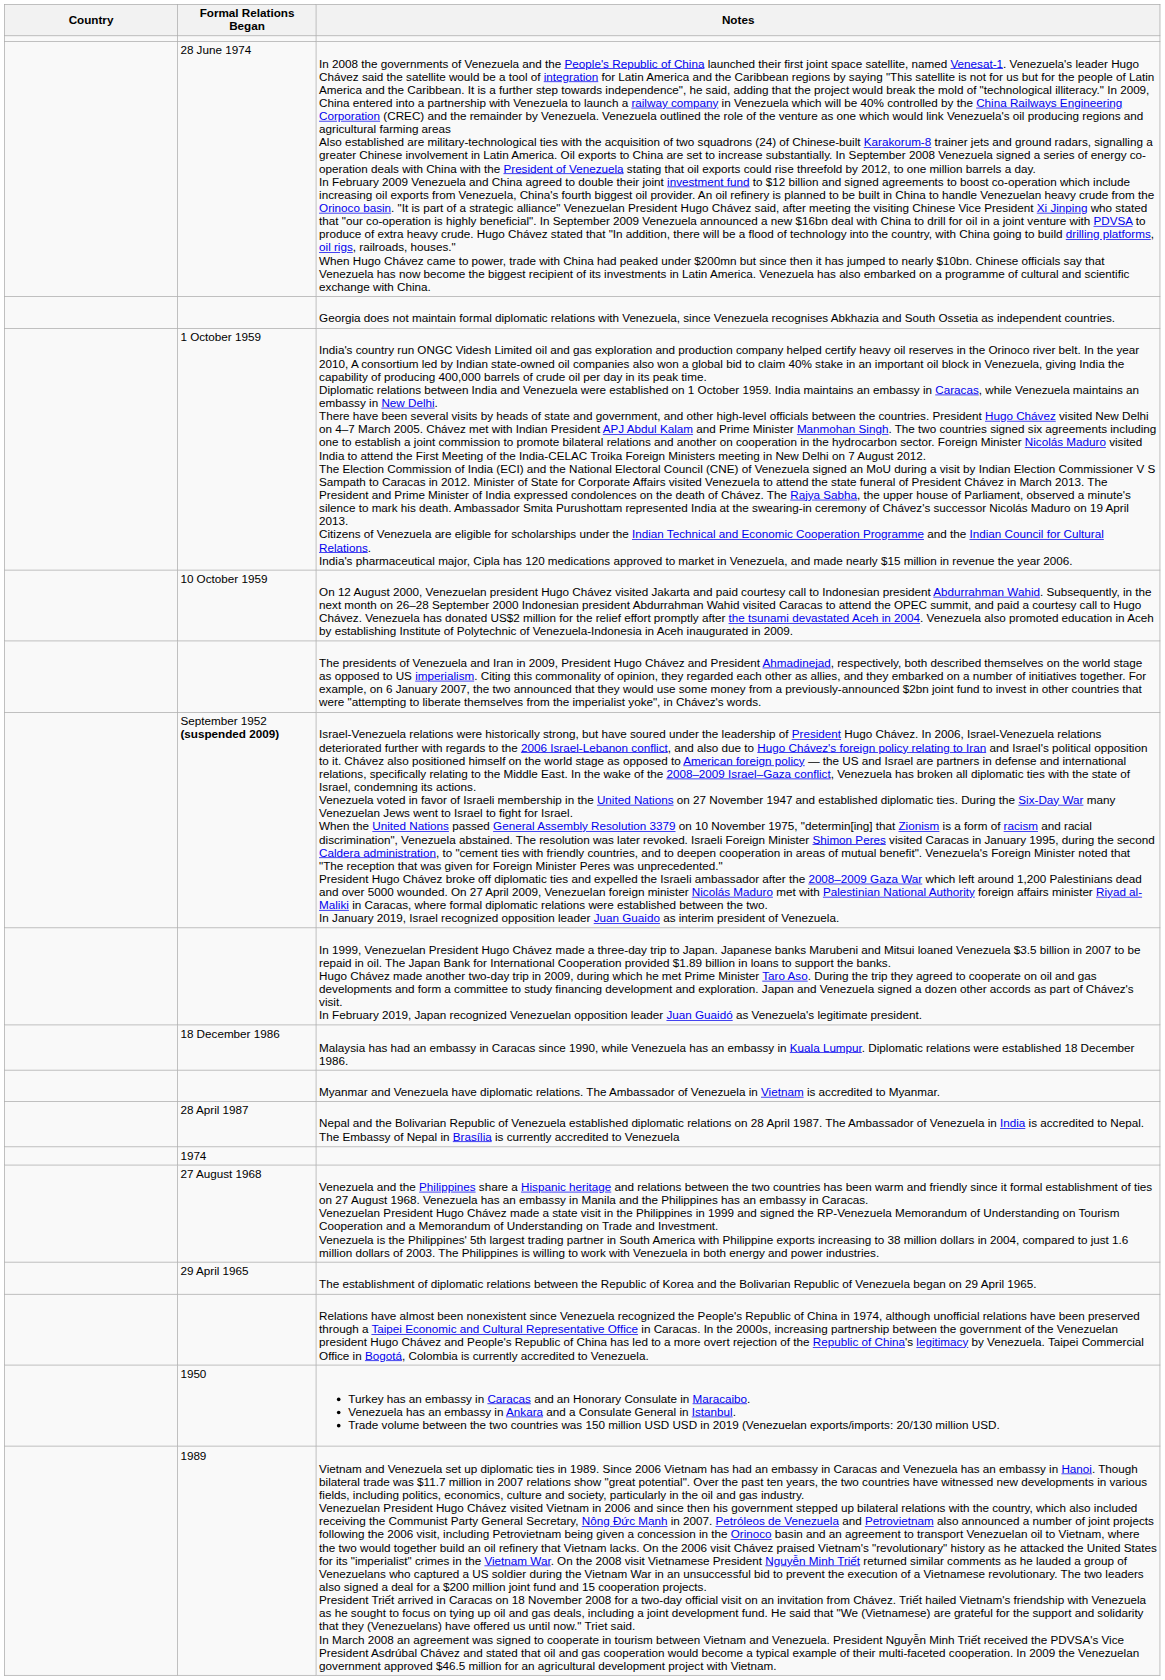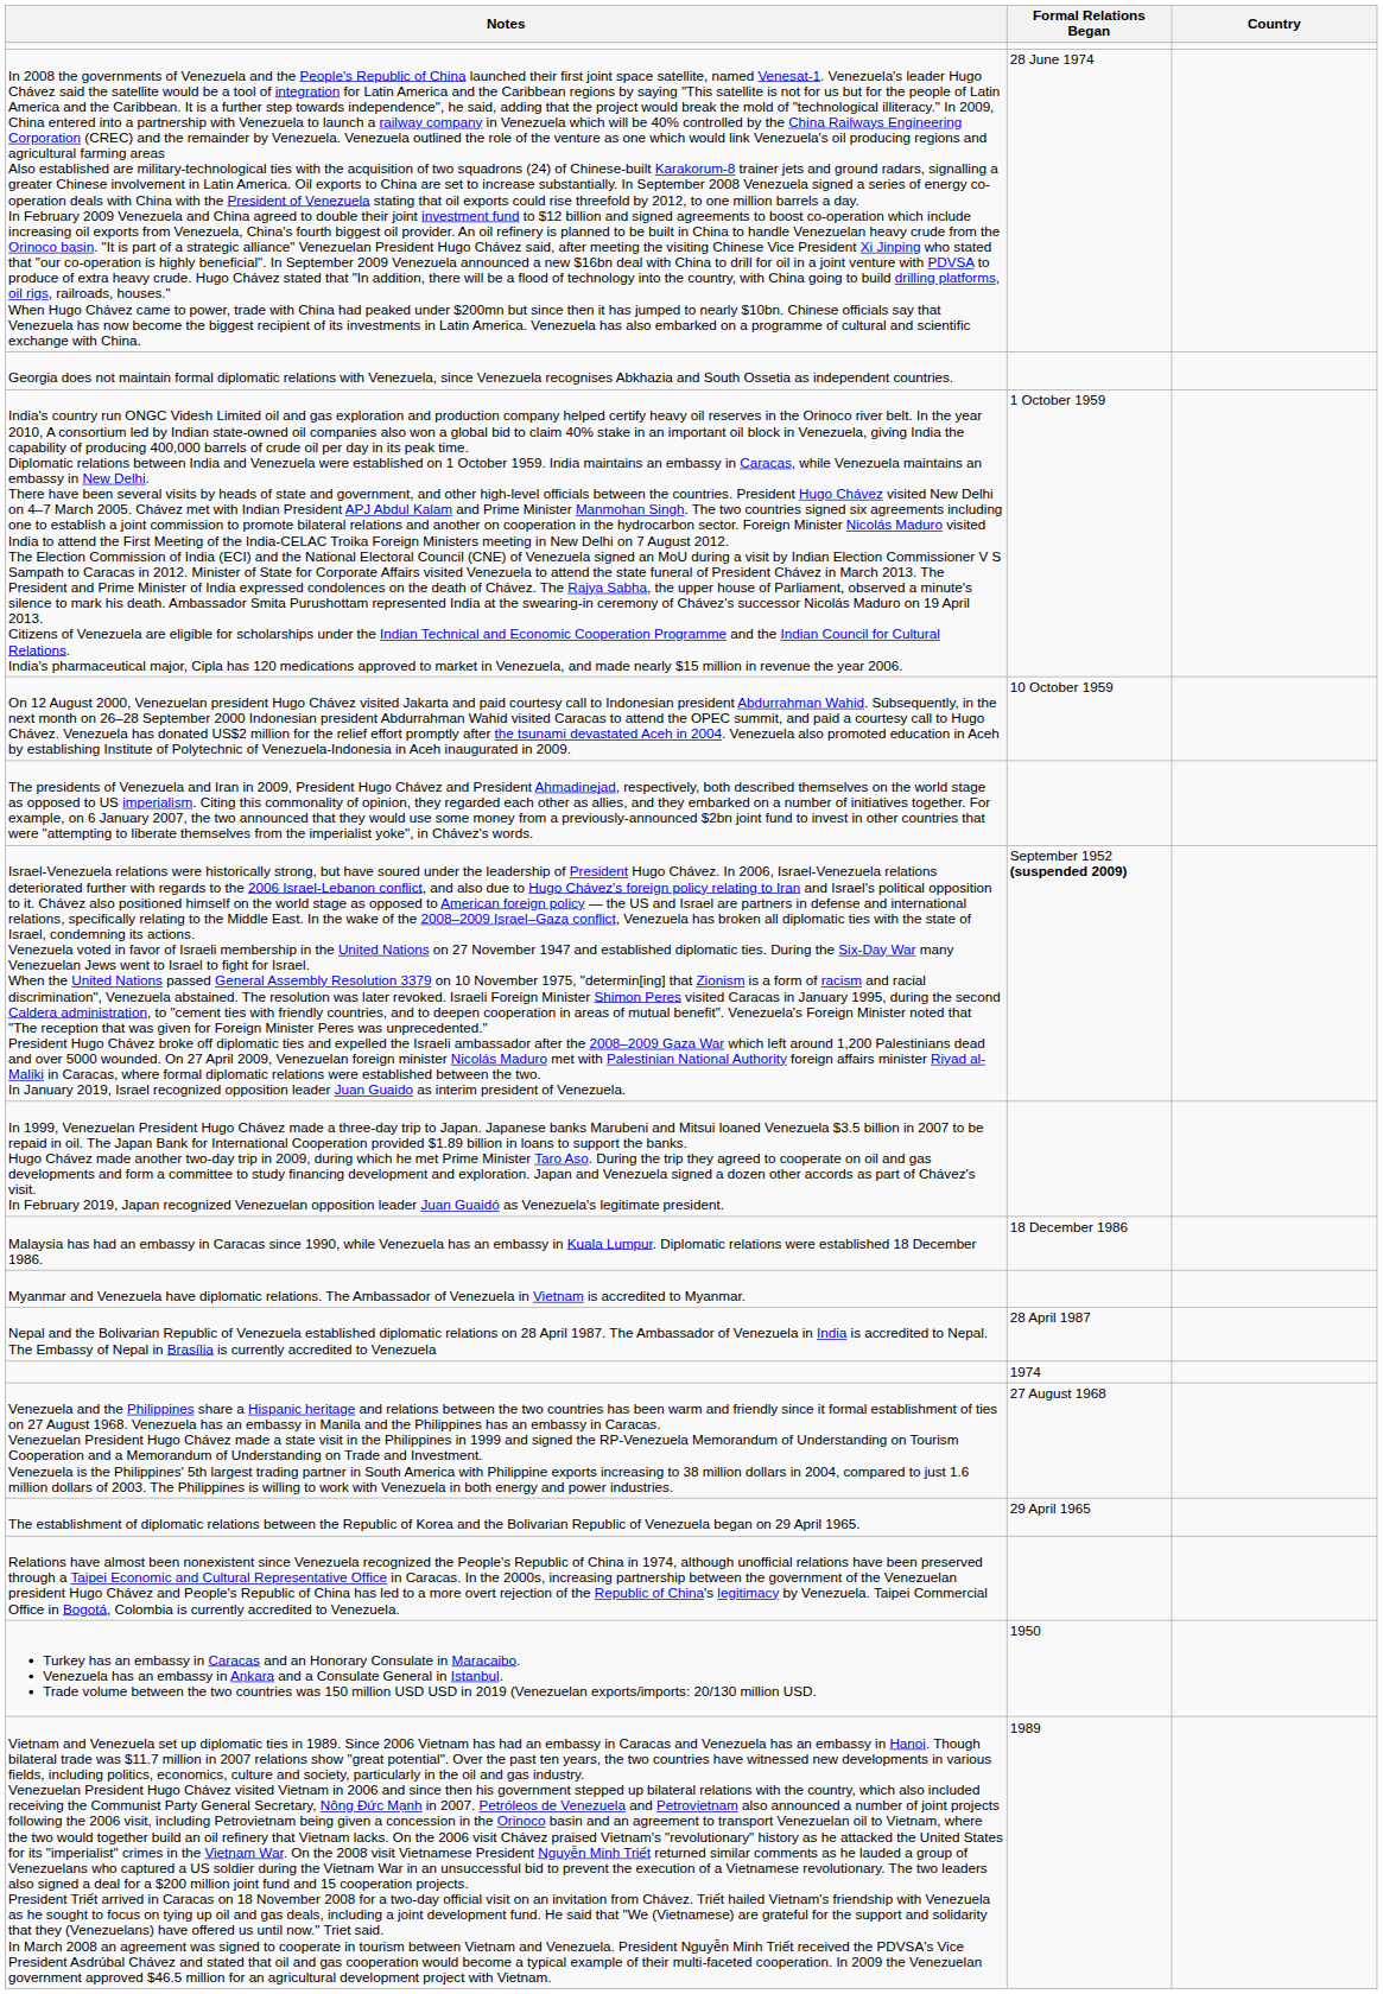columns swapped: Country <-> Notes
